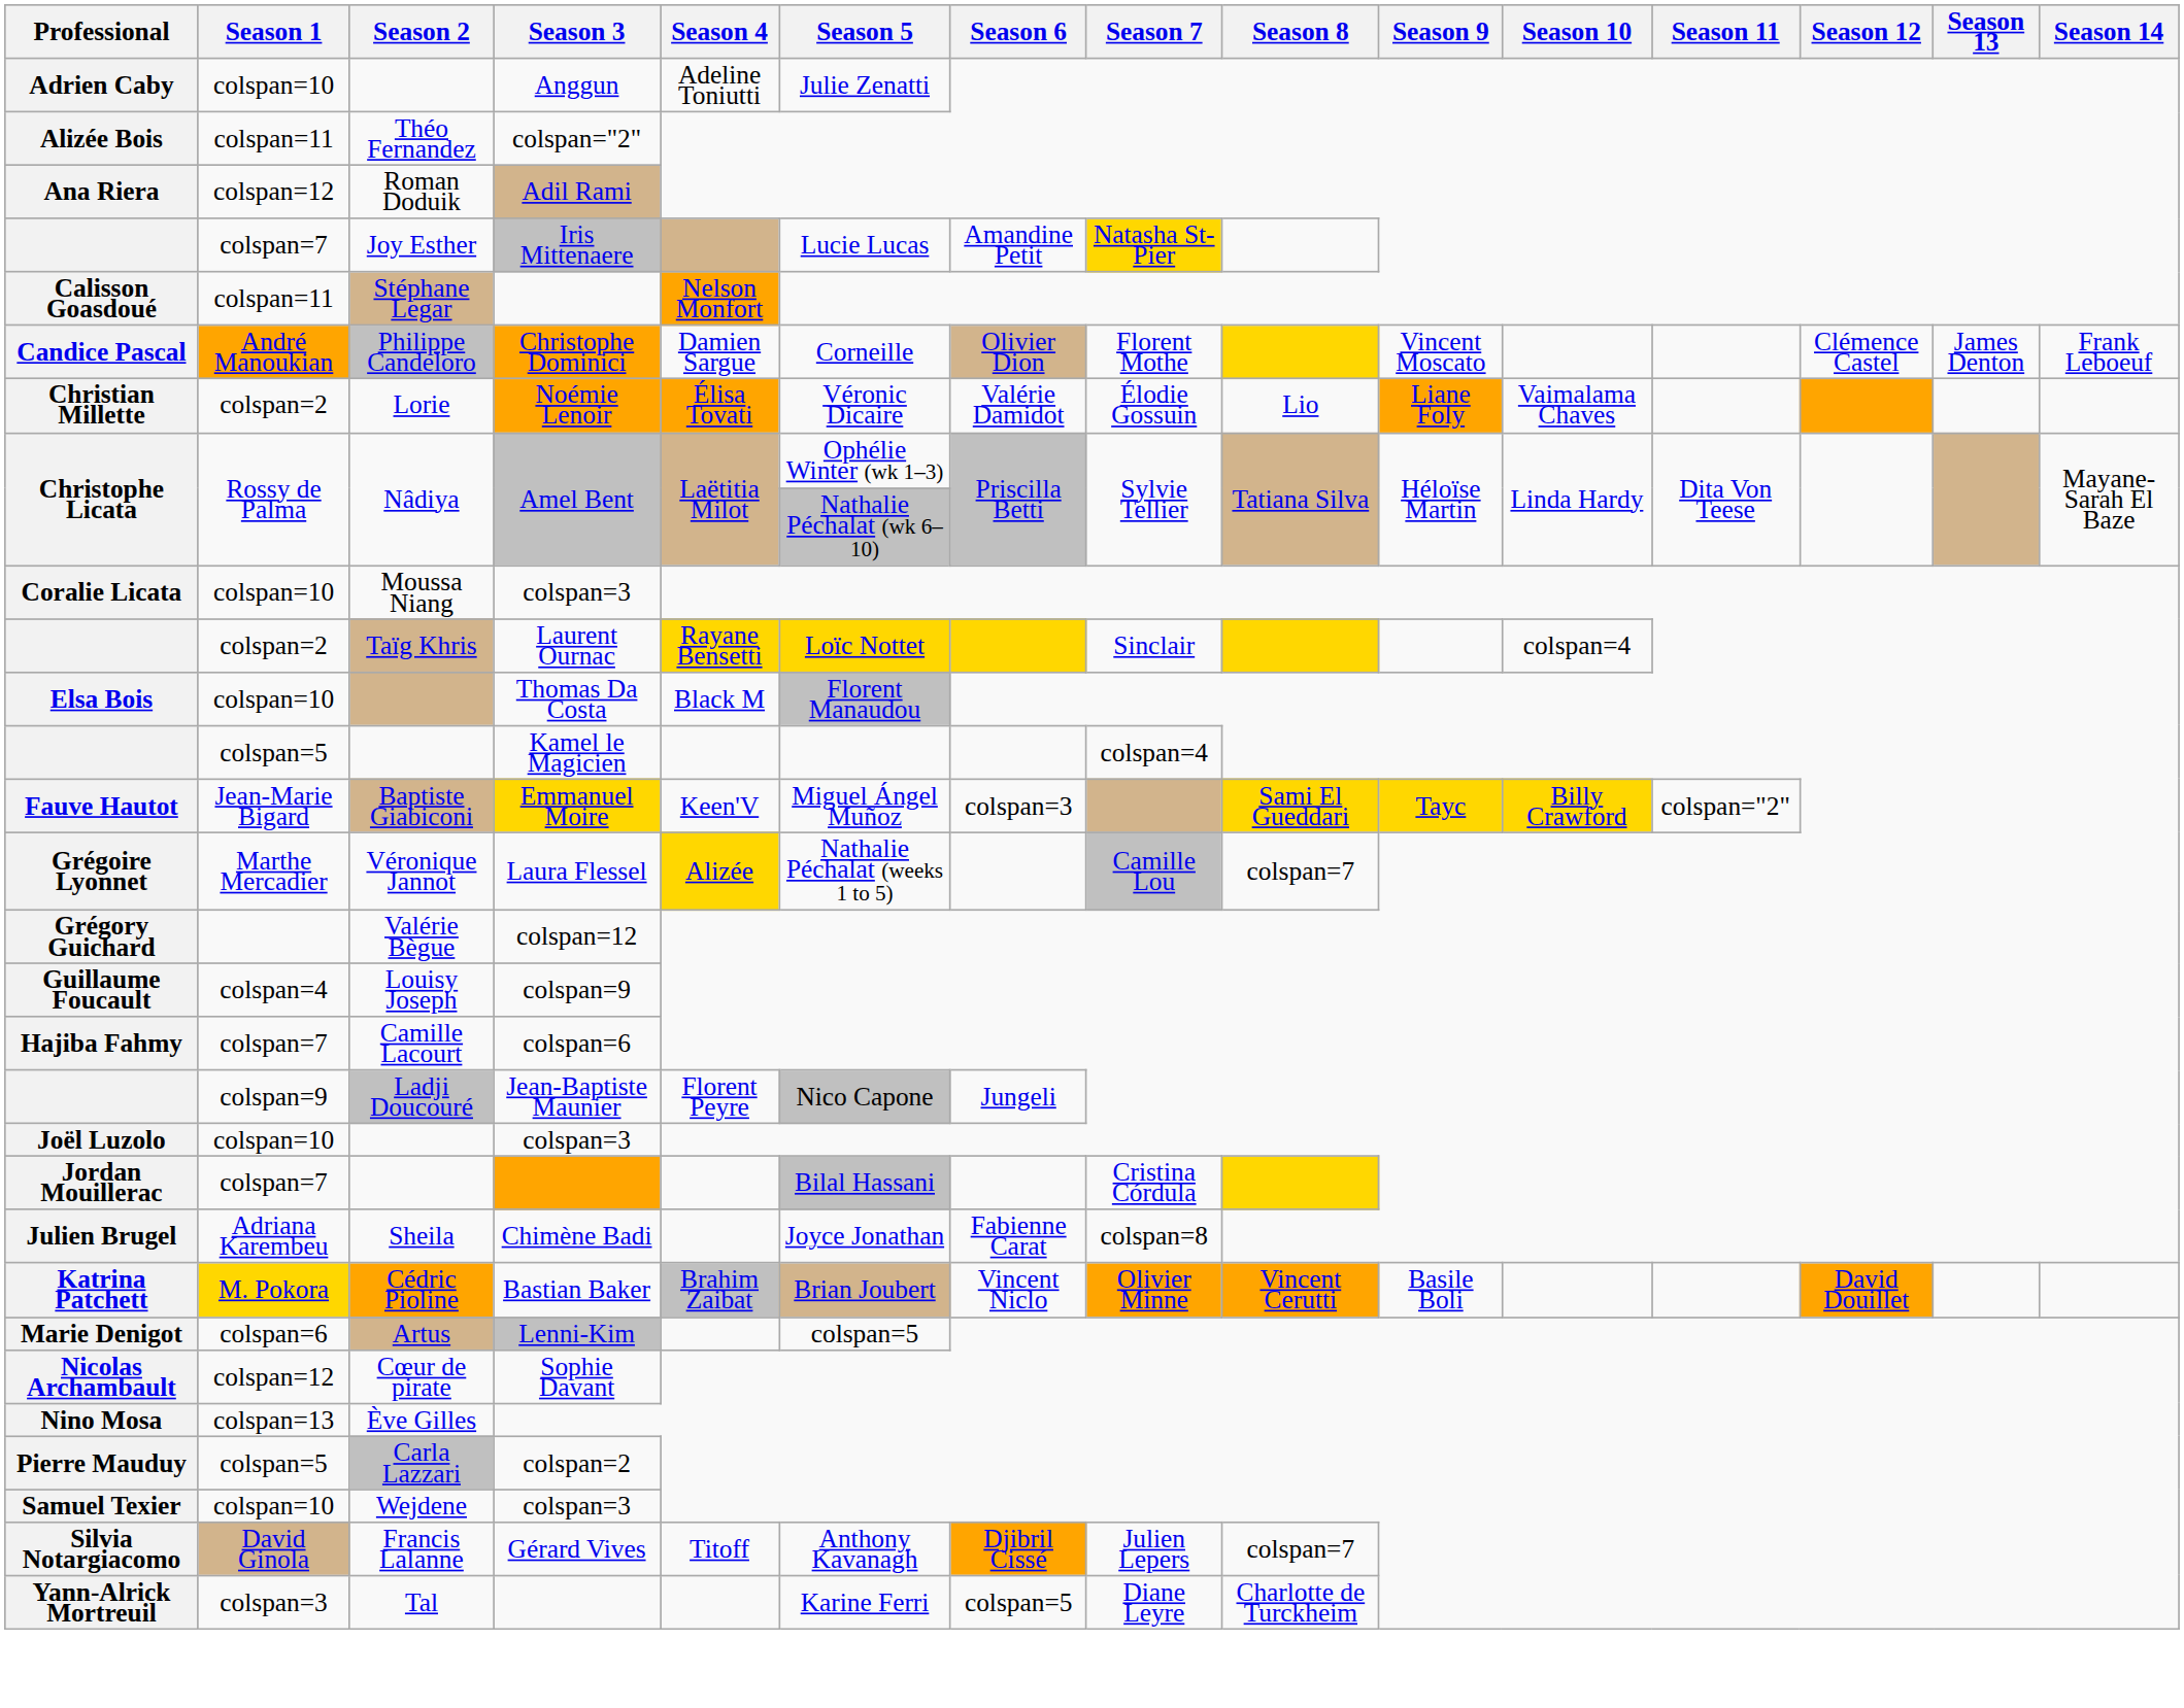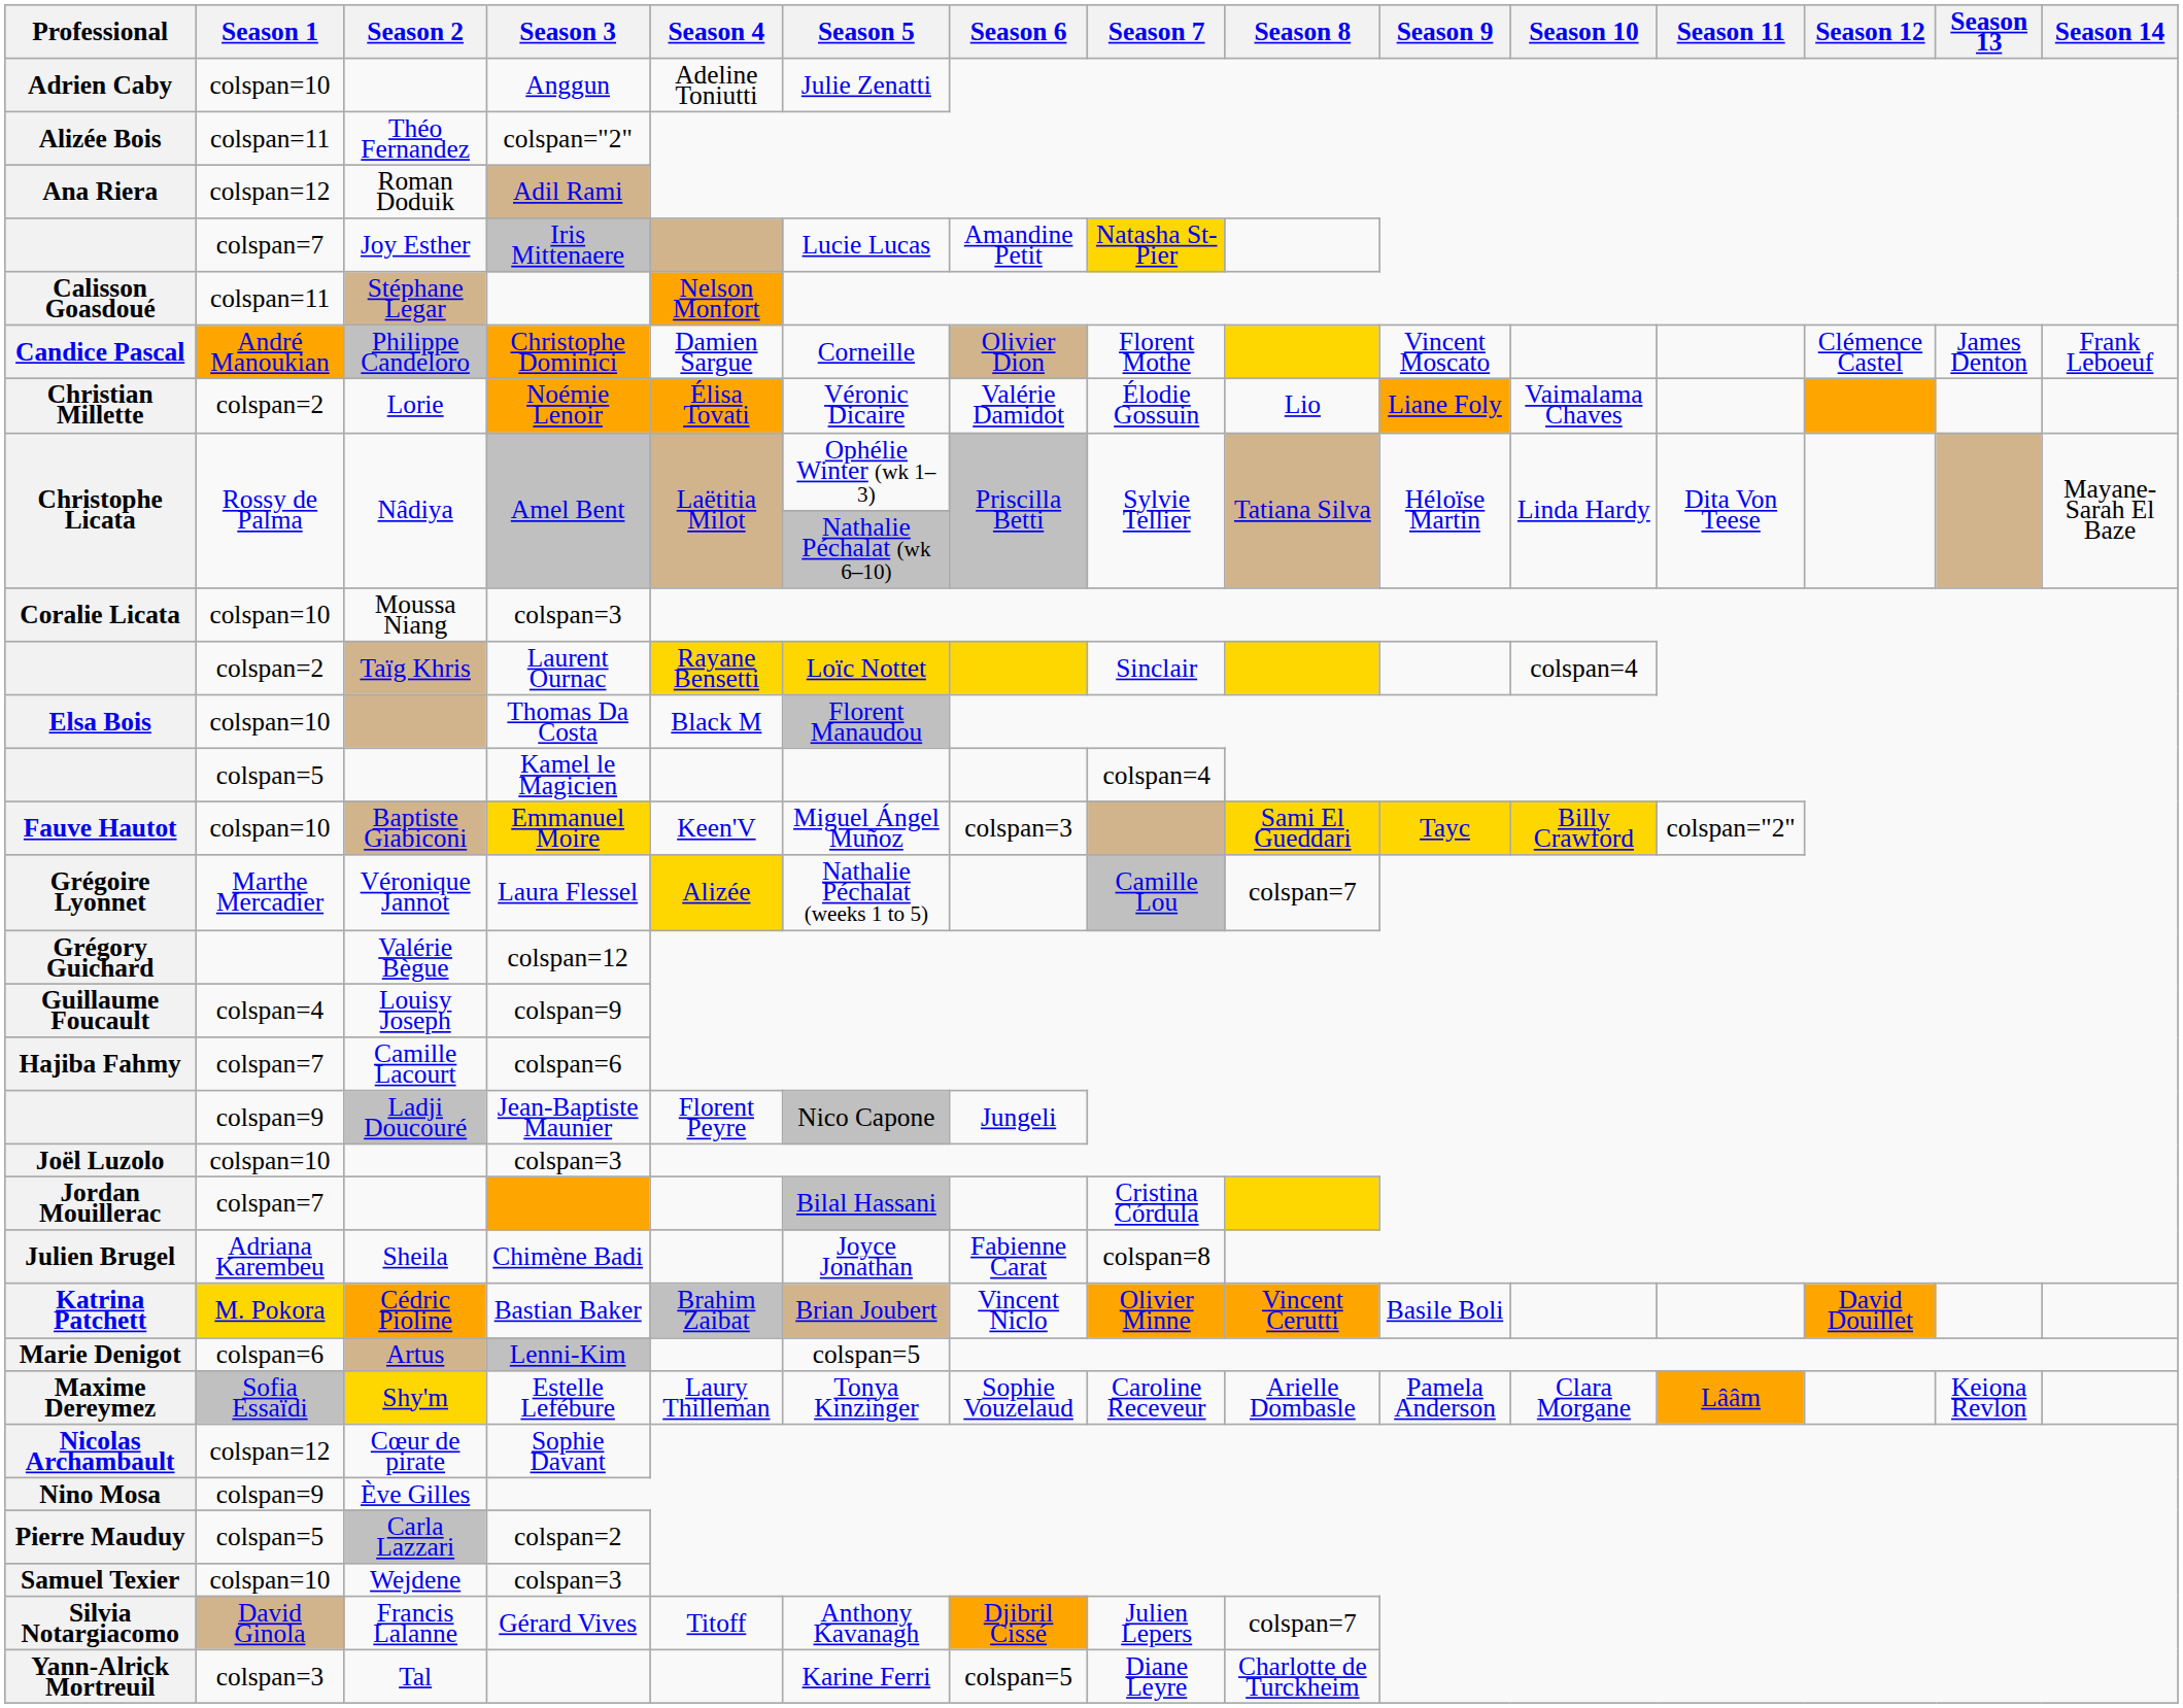Fauve Hautot | Season 1: Jean-Marie Bigard -> colspan=10
+ row: Maxime Dereymez | Sofia Essaïdi | Shy'm | Estelle Lefébure | Laury Thilleman | Tonya Kinzinger | Sophie Vouzelaud | Caroline Receveur | Arielle Dombasle | Pamela Anderson | Clara Morgane | Lââm | Keiona Revlon
Nino Mosa | Season 1: colspan=13 -> colspan=9
